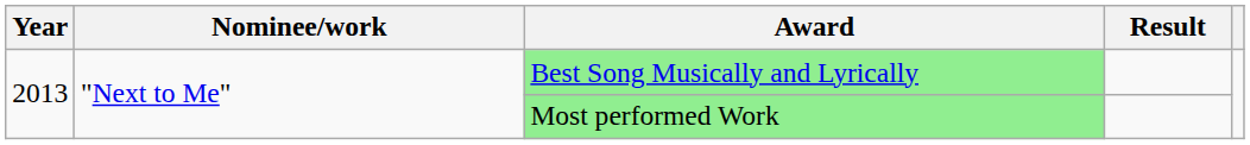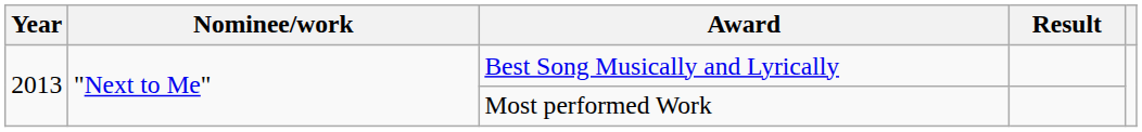Best Song Musically and Lyrically | Award: lightgreen background -> no background
Most performed Work | Award: lightgreen background -> no background
